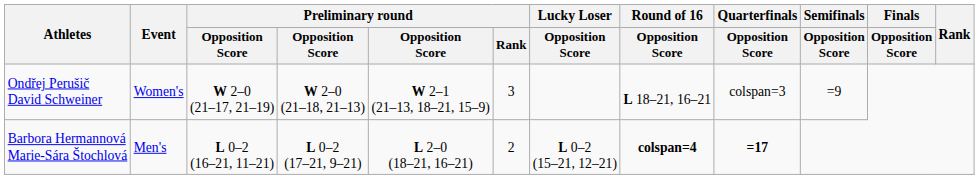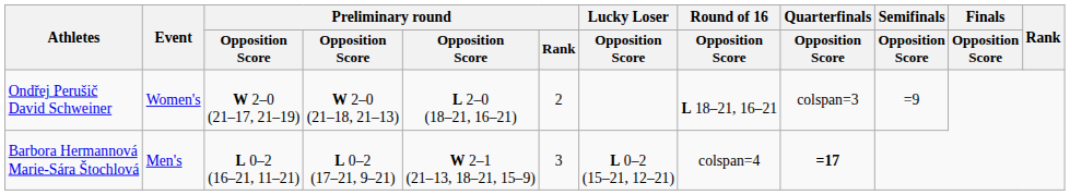Ondřej Perušič David Schweiner | column 5: W 2–1 (21–13, 18–21, 15–9) -> L 2–0 (18–21, 16–21)
Ondřej Perušič David Schweiner | Preliminary round / Rank: 3 -> 2
Barbora Hermannová Marie-Sára Štochlová | column 5: L 2–0 (18–21, 16–21) -> W 2–1 (21–13, 18–21, 15–9)
Barbora Hermannová Marie-Sára Štochlová | Preliminary round / Rank: 2 -> 3
Barbora Hermannová Marie-Sára Štochlová | Round of 16 / Opposition Score: bold -> normal
